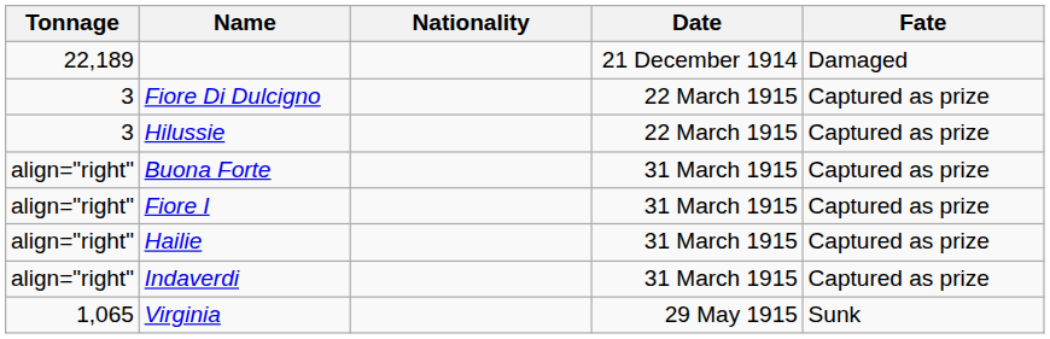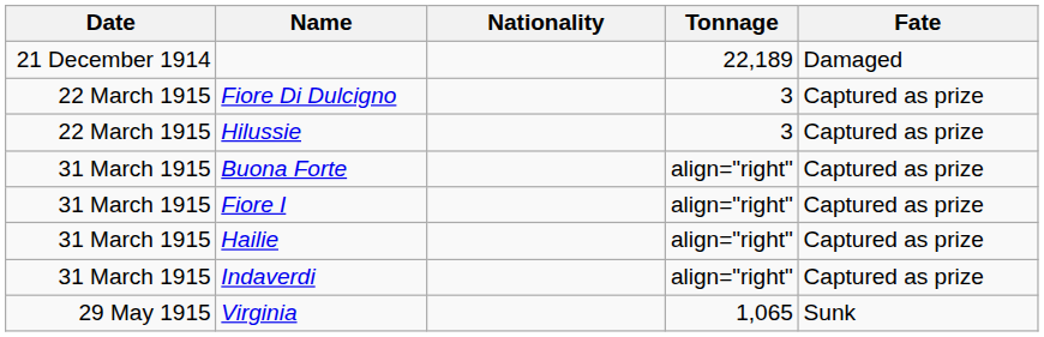columns swapped: Date <-> Tonnage
